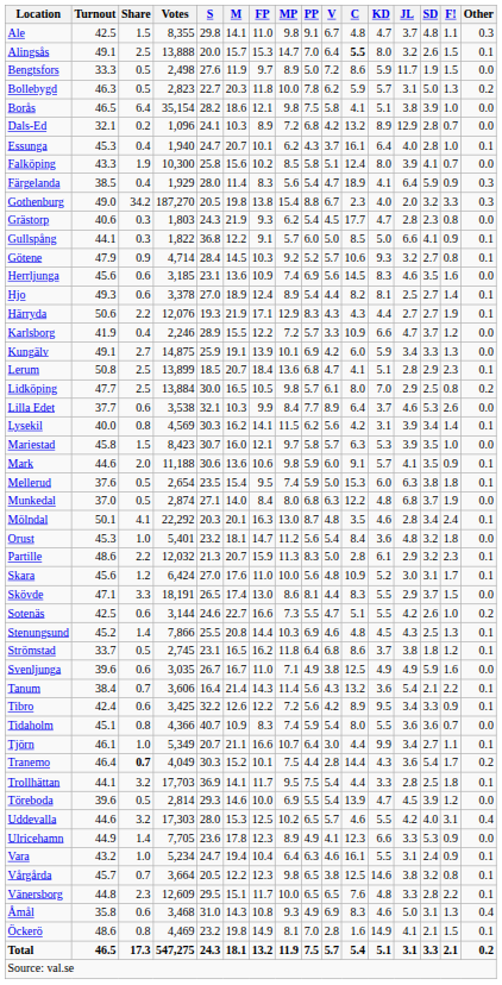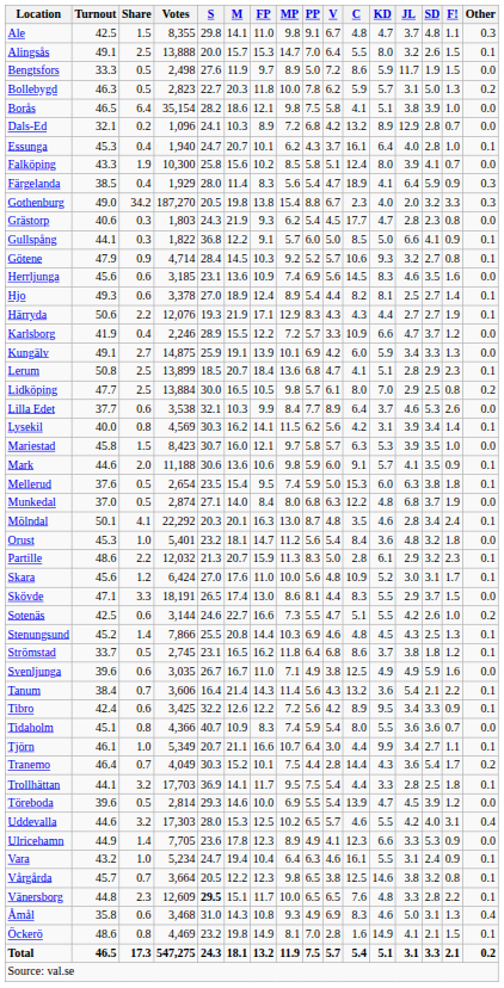Alingsås | C: bold -> normal
Tranemo | Share: bold -> normal
Vänersborg | S: normal -> bold
